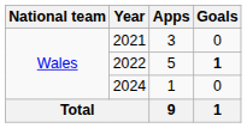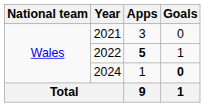2022 | Apps: normal -> bold
2022 | Goals: bold -> normal
2024 | Goals: normal -> bold
